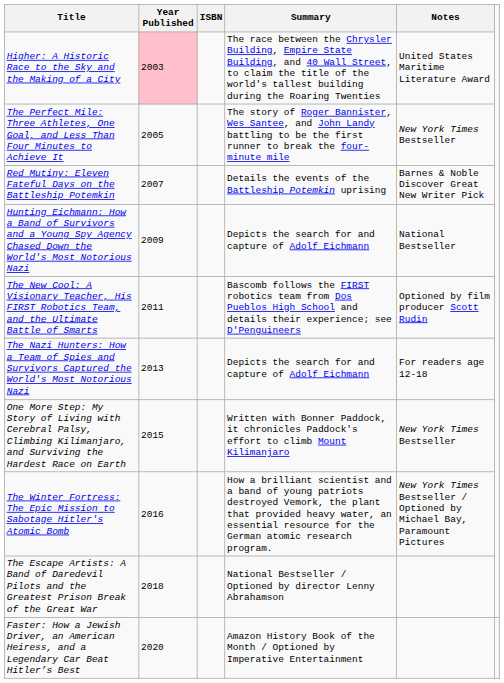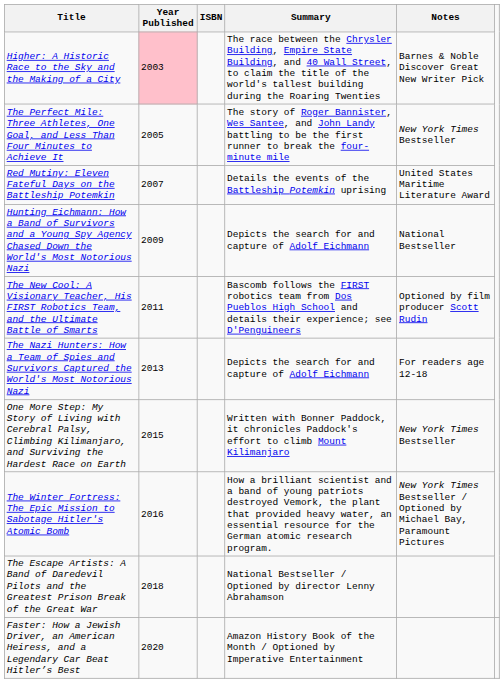Higher: A Historic Race to the Sky and the Making of a City | Notes: United States Maritime Literature Award -> Barnes & Noble Discover Great New Writer Pick
Red Mutiny: Eleven Fateful Days on the Battleship Potemkin | Notes: Barnes & Noble Discover Great New Writer Pick -> United States Maritime Literature Award
